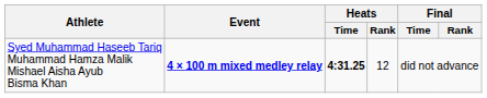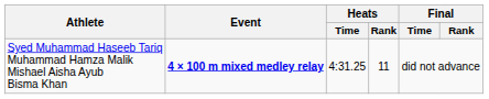row 3 | Heats / Time: bold -> normal
row 3 | Heats / Rank: 12 -> 11
